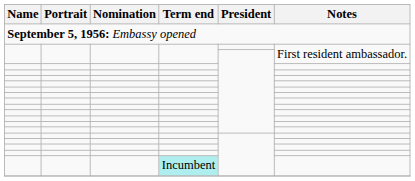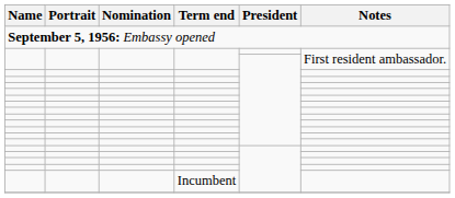Incumbent | Term end: paleturquoise background -> no background
